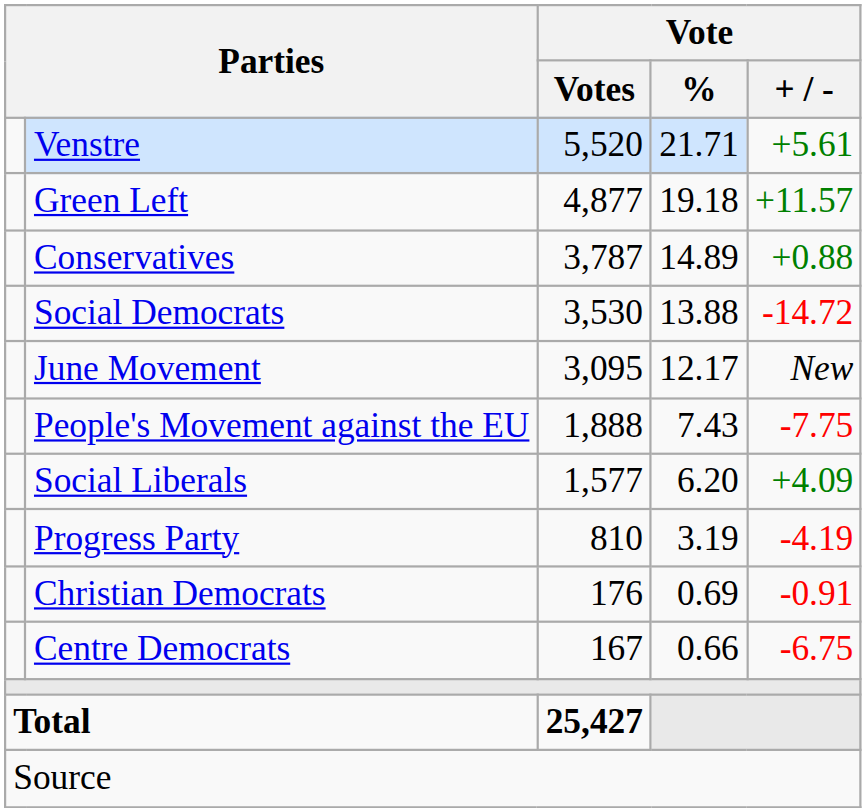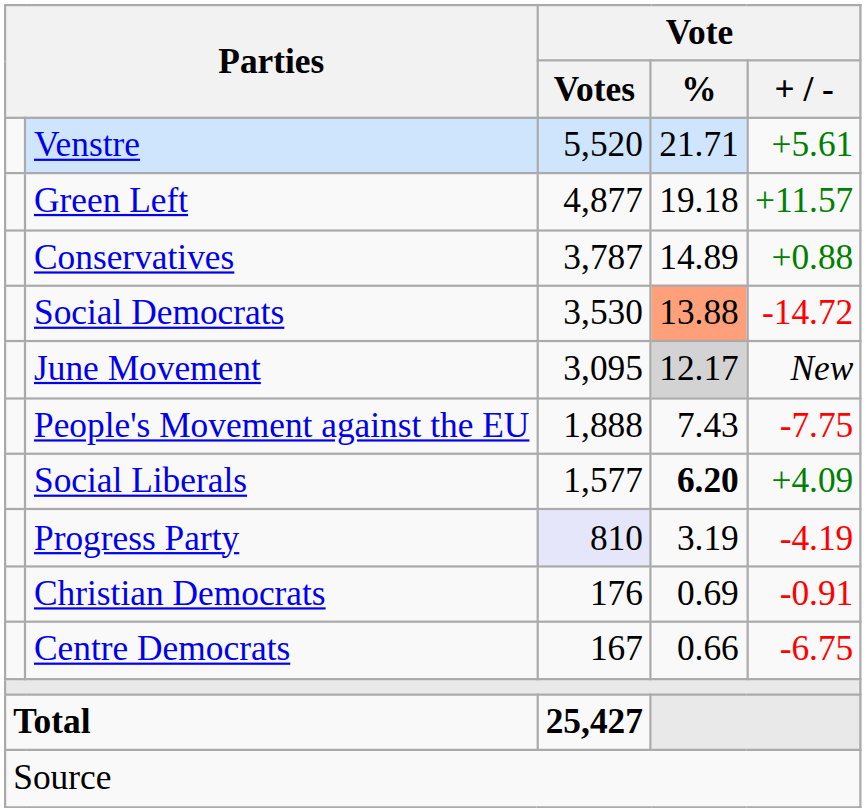Social Democrats | Vote / %: no background -> lightsalmon background
June Movement | Vote / %: no background -> lightgrey background
Social Liberals | Vote / %: normal -> bold
Progress Party | Vote / Votes: no background -> lavender background
